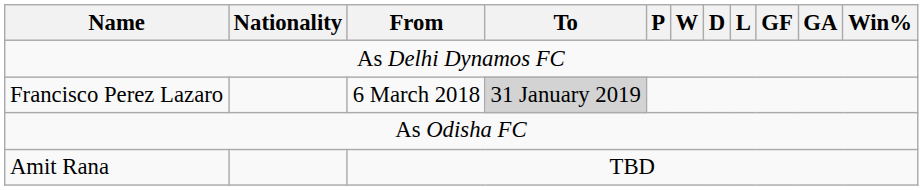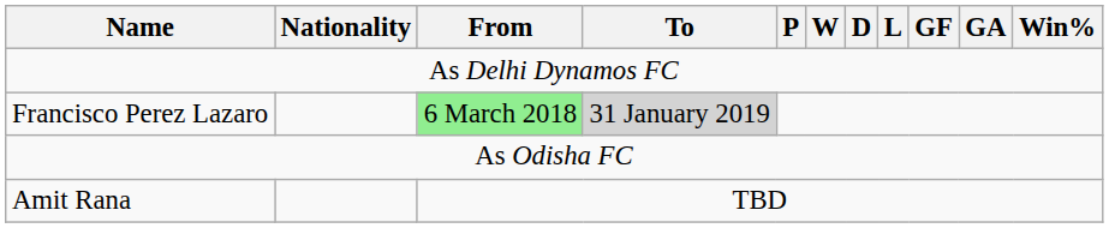Francisco Perez Lazaro | From: no background -> lightgreen background
